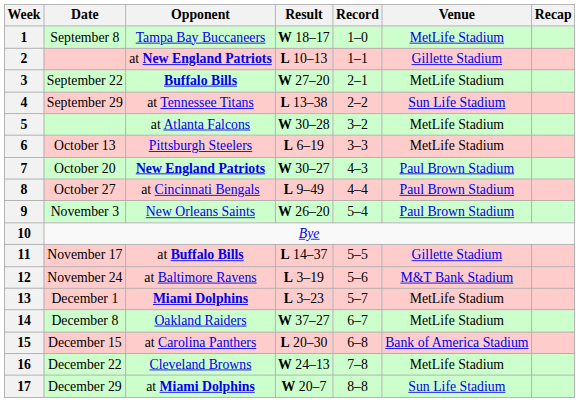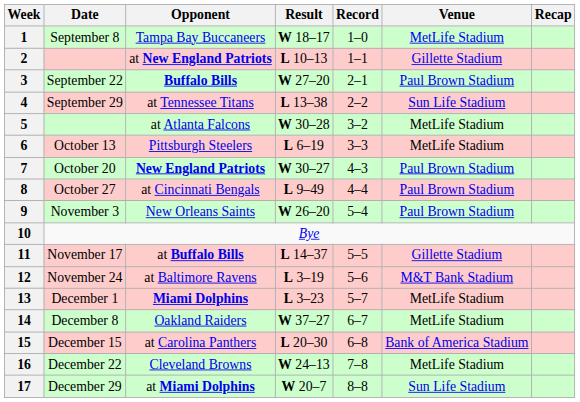3 | Venue: MetLife Stadium -> Paul Brown Stadium
